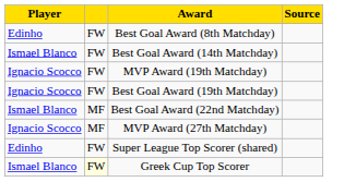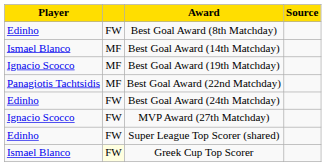Best Goal Award (14th Matchday) | column 2: FW -> MF
- row: Ignacio Scocco | FW | MVP Award (19th Matchday)
Best Goal Award (19th Matchday) | column 2: FW -> MF
Best Goal Award (22nd Matchday) | Player: Ismael Blanco -> Panagiotis Tachtsidis
+ row: Edinho | FW | Best Goal Award (24th Matchday)
MVP Award (27th Matchday) | column 2: MF -> FW
